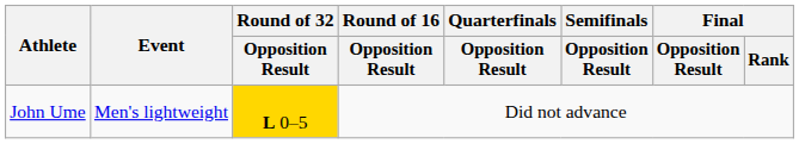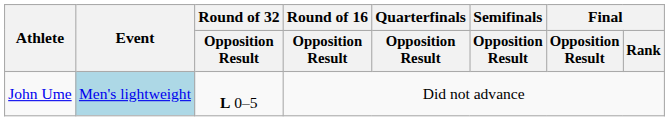John Ume | Event: no background -> lightblue background
John Ume | Round of 32 / Opposition Result: gold background -> no background
